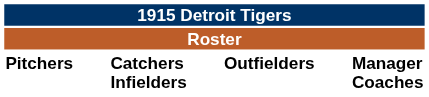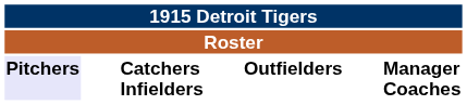Pitchers | column 1: no background -> lavender background
